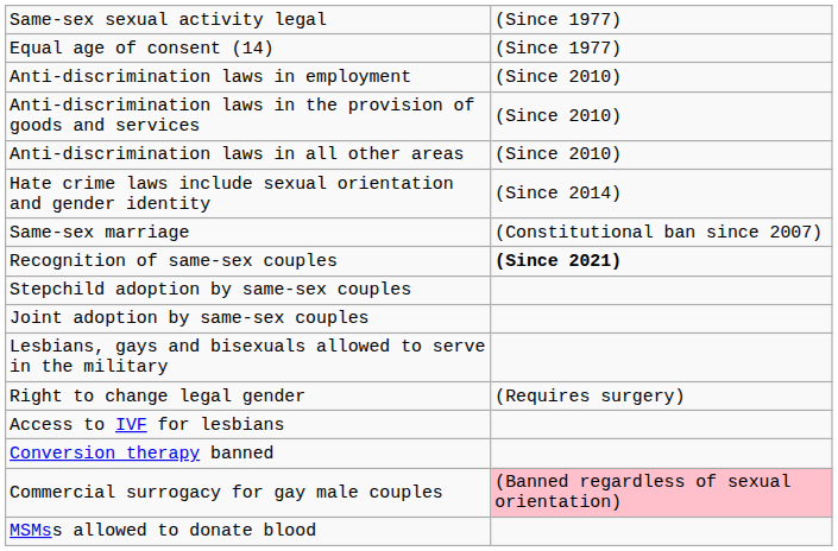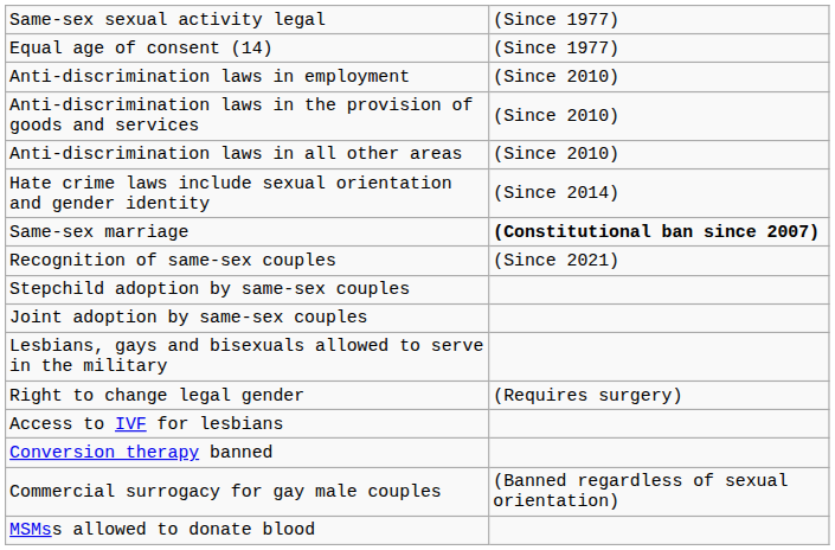Same-sex marriage | column 2: normal -> bold
Recognition of same-sex couples | column 2: bold -> normal
Commercial surrogacy for gay male couples | column 2: pink background -> no background
